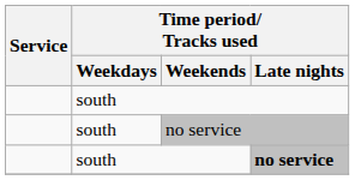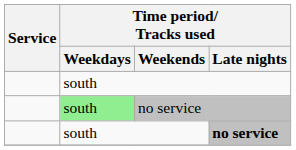row 4 | Time period/ Tracks used / Weekdays: no background -> lightgreen background
